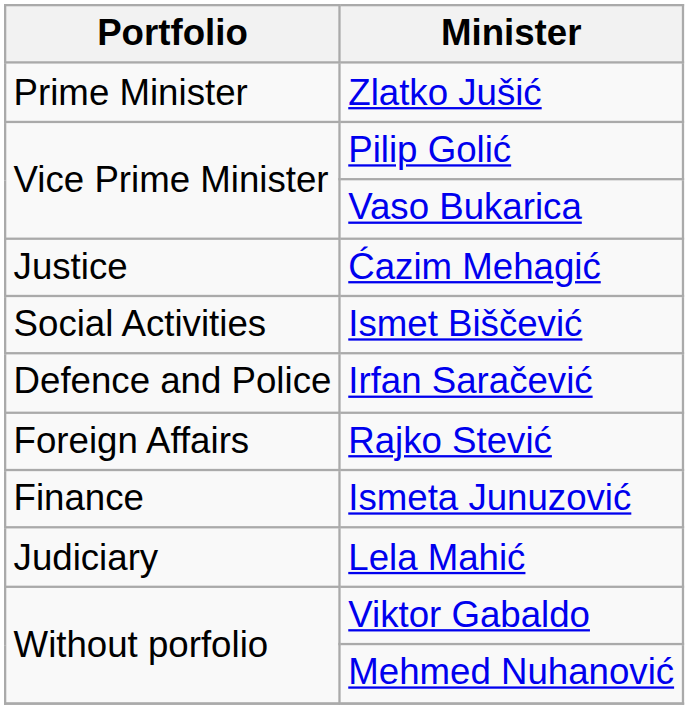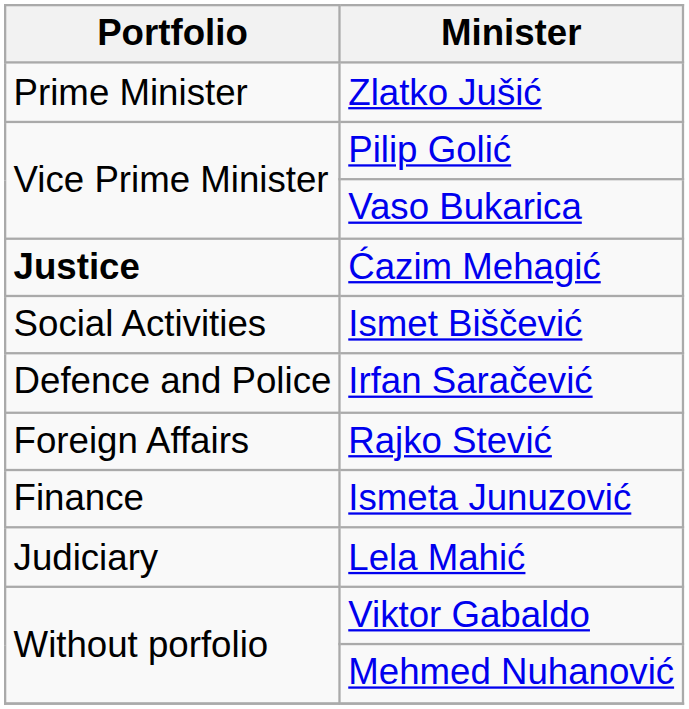Ćazim Mehagić | Portfolio: normal -> bold
